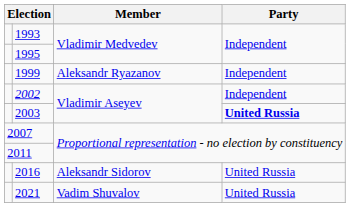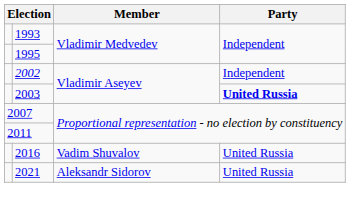- row: 1999 | Aleksandr Ryazanov | Independent
2016 | Member: Aleksandr Sidorov -> Vadim Shuvalov
2021 | Member: Vadim Shuvalov -> Aleksandr Sidorov
